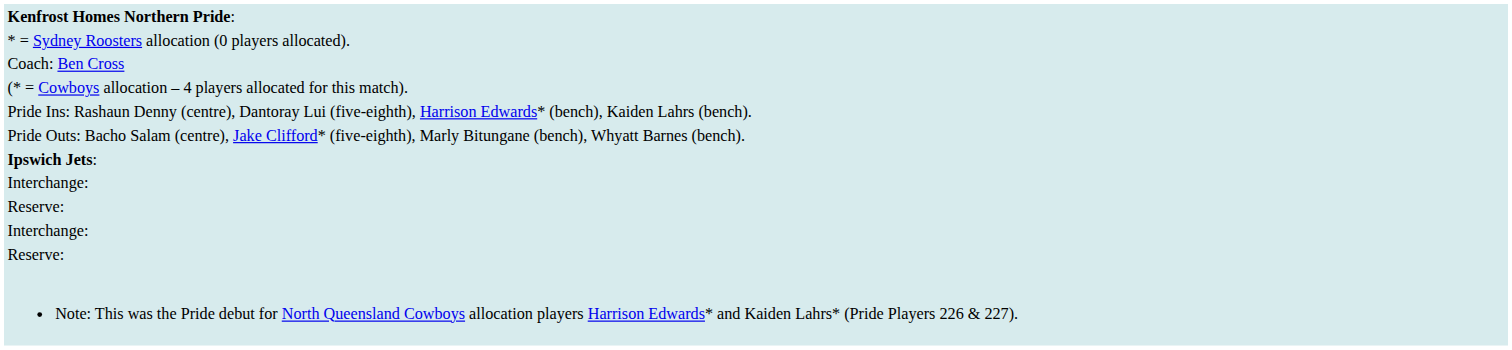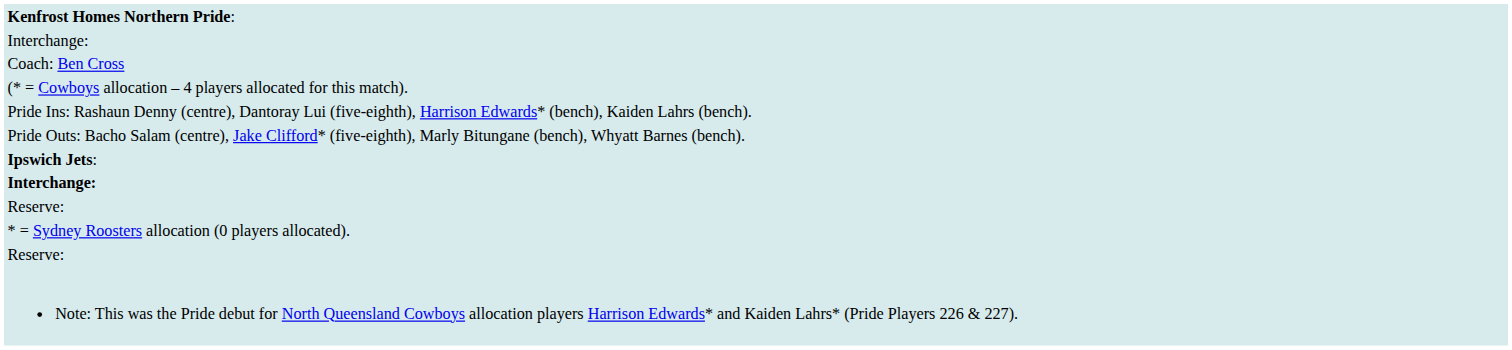row 2 | column 1: * = Sydney Roosters allocation (0 players allocated). -> Interchange:
row 8 | column 1: normal -> bold
row 10 | column 1: Interchange: -> * = Sydney Roosters allocation (0 players allocated).
